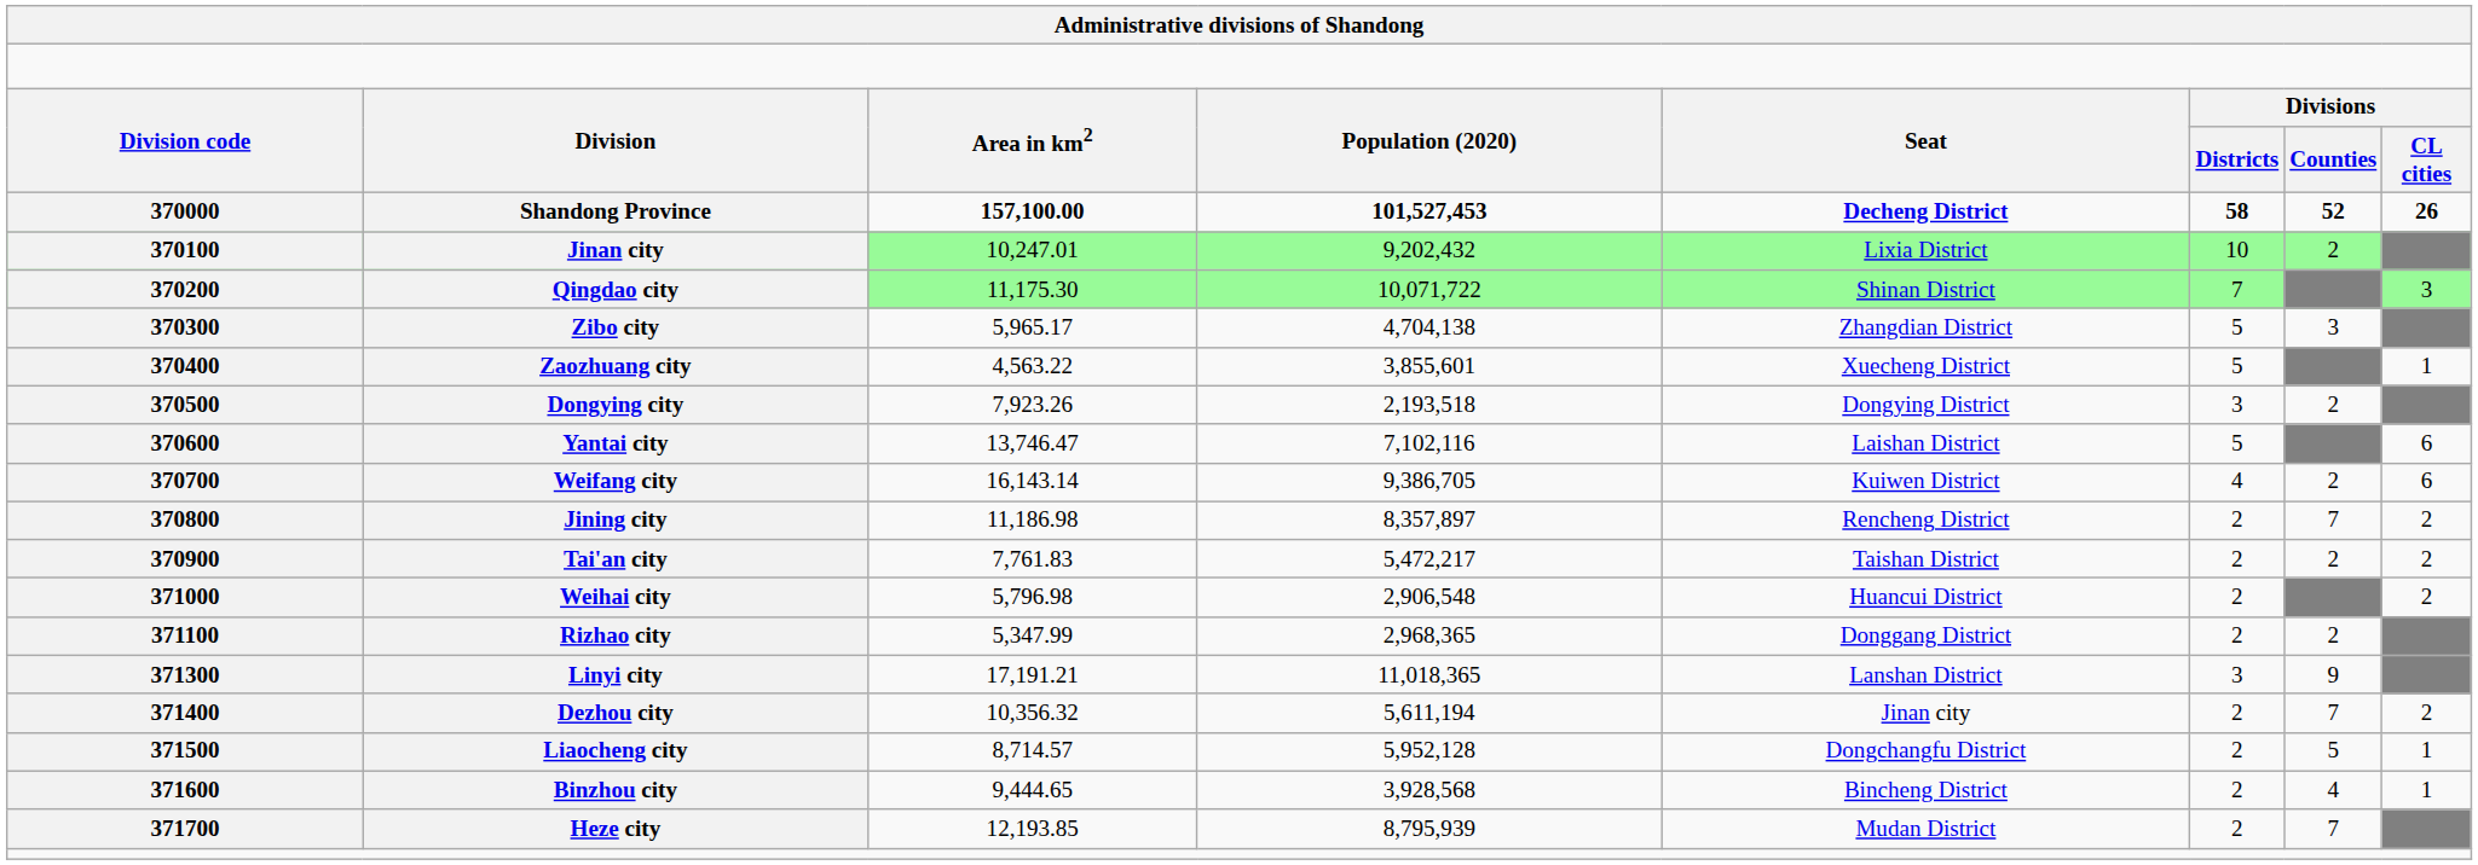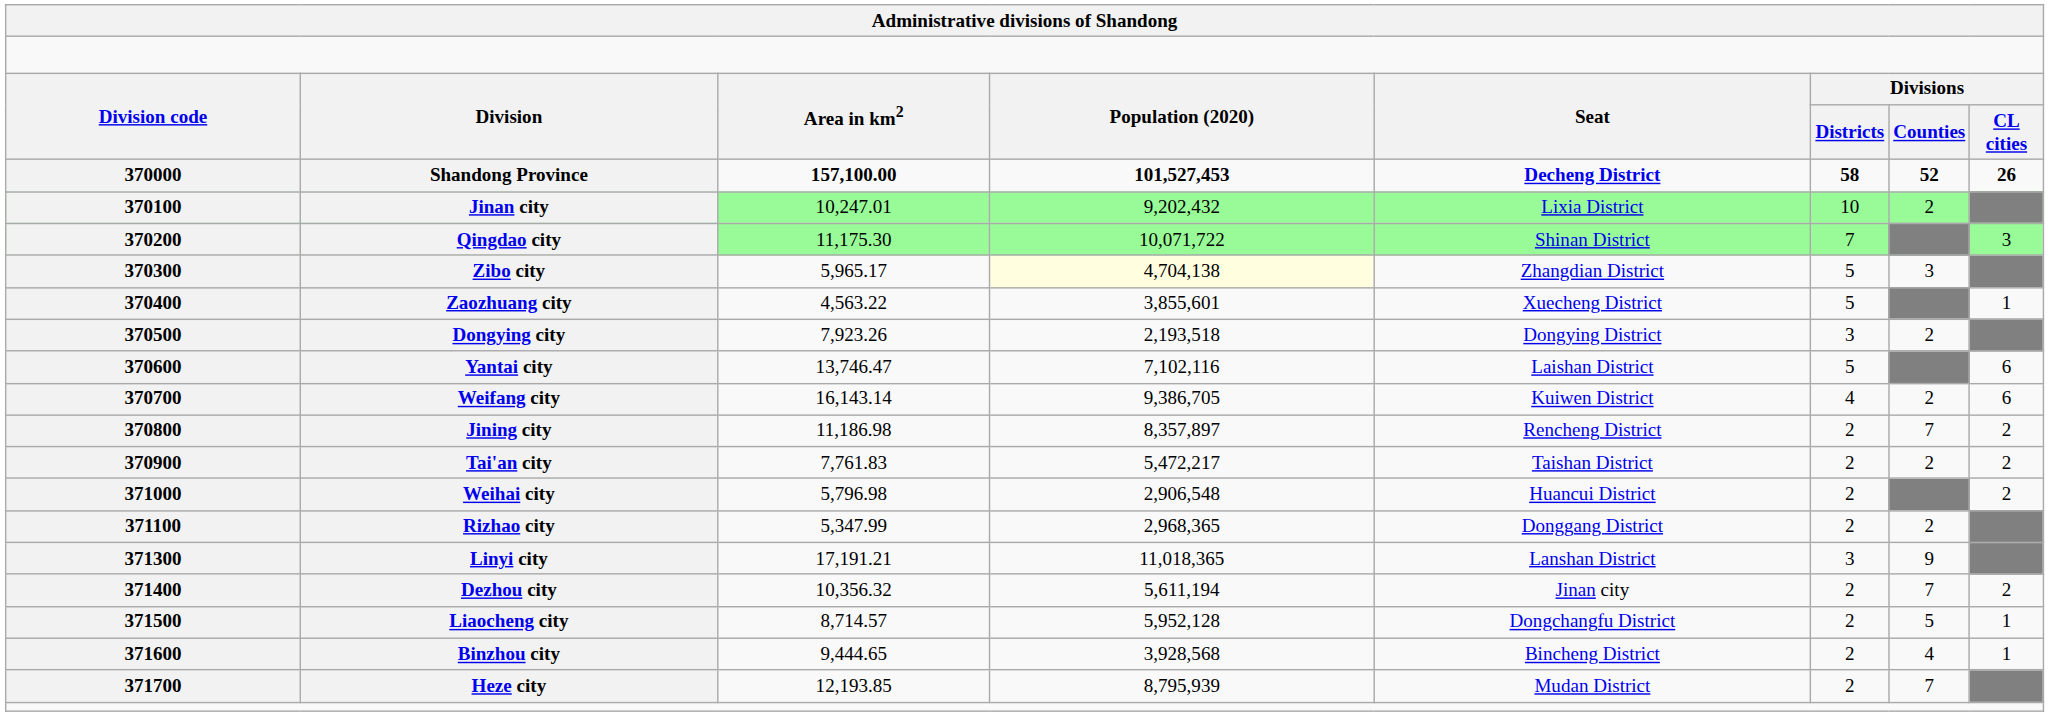Zibo city | column 4: no background -> lightyellow background
